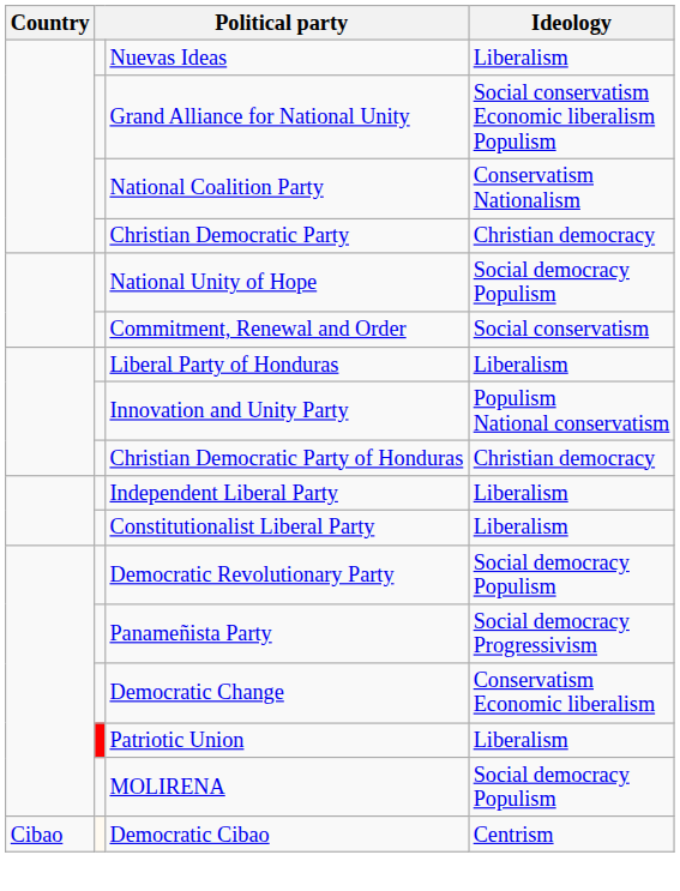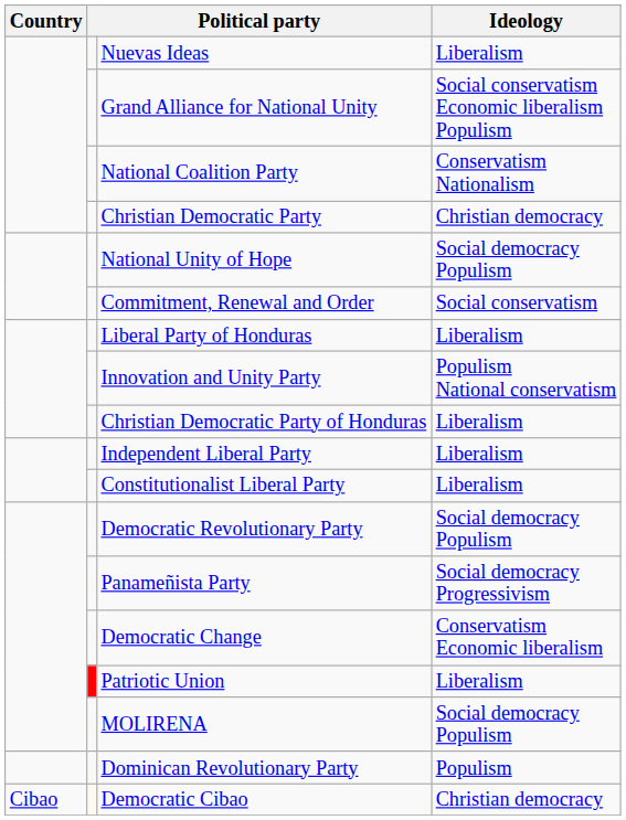Christian Democratic Party of Honduras | Ideology: Christian democracy -> Liberalism
+ row: Dominican Revolutionary Party | Populism
Democratic Cibao | Ideology: Centrism -> Christian democracy
